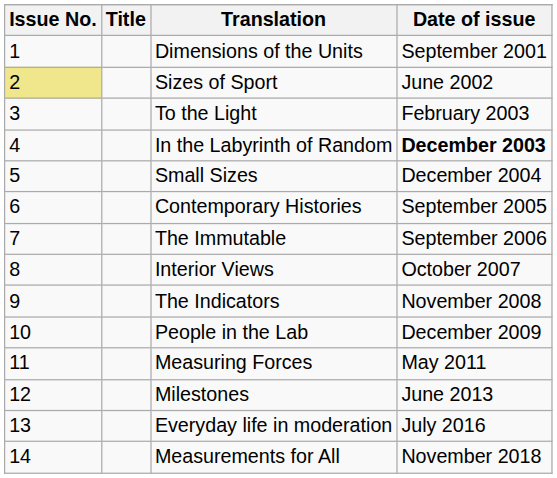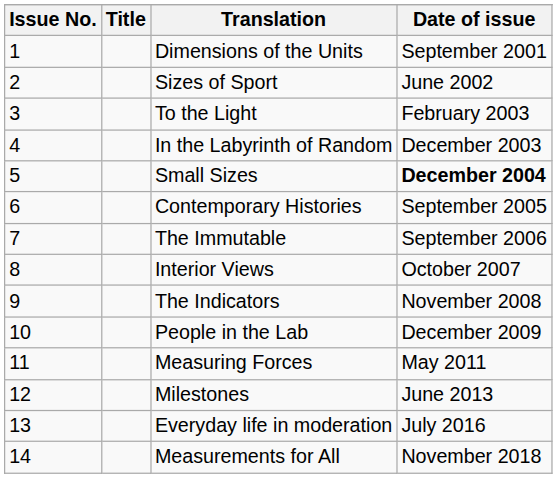Sizes of Sport | Issue No.: khaki background -> no background
In the Labyrinth of Random | Date of issue: bold -> normal
Small Sizes | Date of issue: normal -> bold
